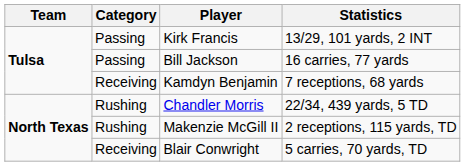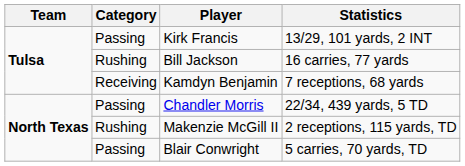Bill Jackson | Category: Passing -> Rushing
Chandler Morris | Category: Rushing -> Passing
Blair Conwright | Category: Receiving -> Passing
